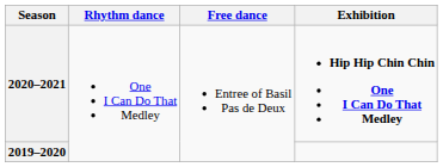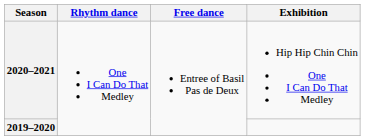2020–2021 | Exhibition: bold -> normal
